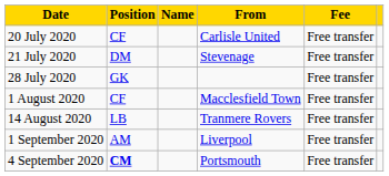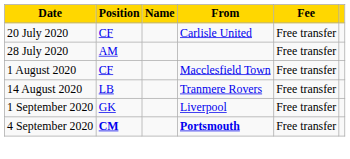- row: 21 July 2020 | DM | Stevenage | Free transfer
28 July 2020 | Position: GK -> AM
1 September 2020 | Position: AM -> GK
4 September 2020 | From: normal -> bold
